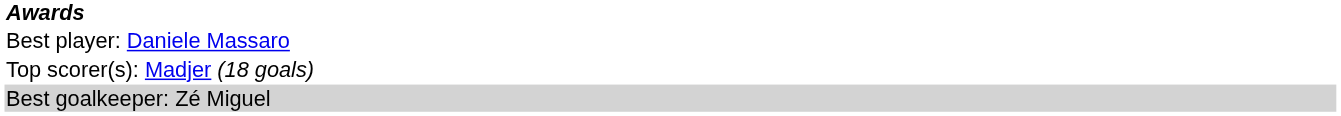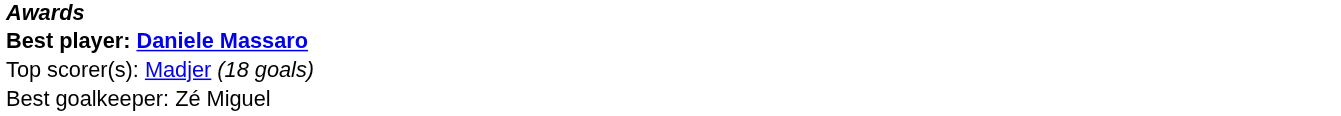Best player: Daniele Massaro | Awards: normal -> bold
Best goalkeeper: Zé Miguel | Awards: lightgrey background -> no background
